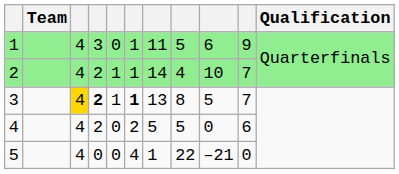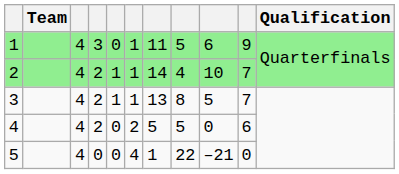row 4 | column 3: gold background -> no background
row 4 | column 4: bold -> normal
row 4 | column 6: bold -> normal
